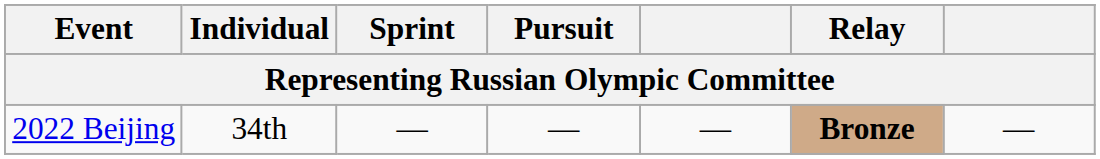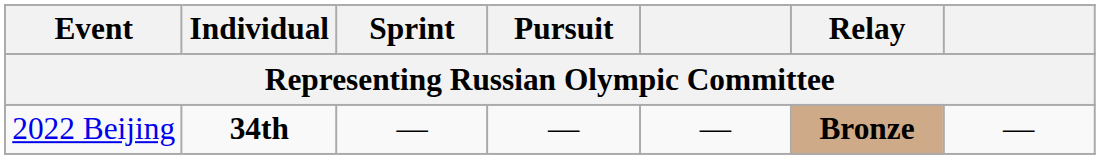2022 Beijing | Individual: normal -> bold
